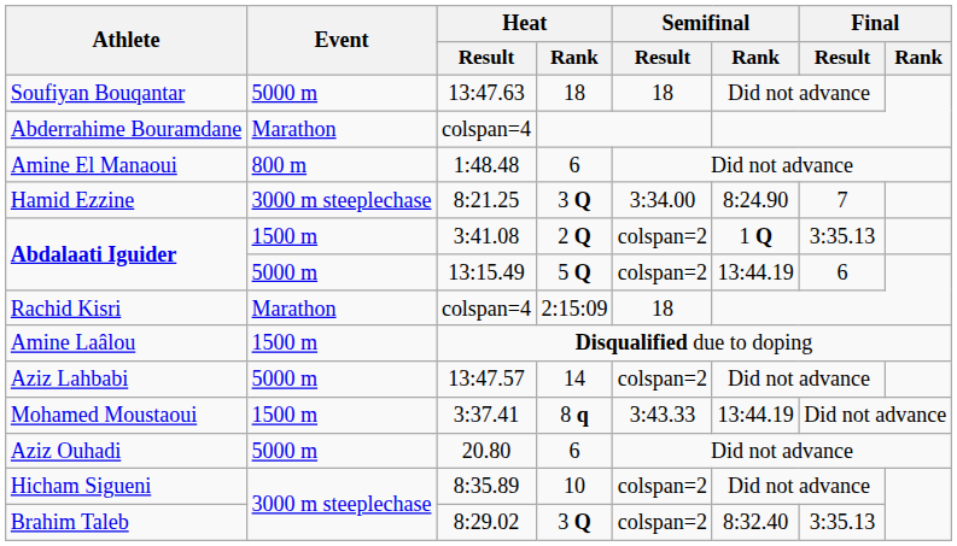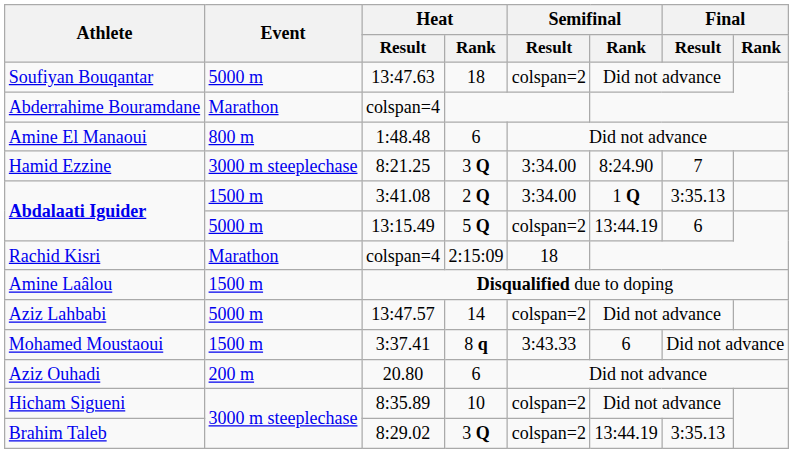Soufiyan Bouqantar | Semifinal / Result: 18 -> colspan=2
Abdalaati Iguider / 3:41.08 | Semifinal / Result: colspan=2 -> 3:34.00
Mohamed Moustaoui | Semifinal / Rank: 13:44.19 -> 6
Aziz Ouhadi | Event: 5000 m -> 200 m
Brahim Taleb | Semifinal / Rank: 8:32.40 -> 13:44.19
